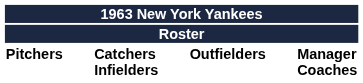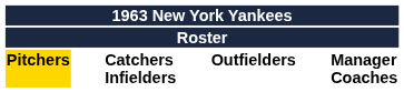Pitchers | column 1: no background -> gold background
